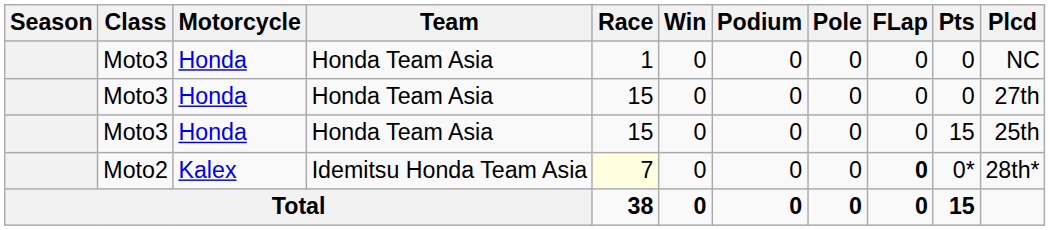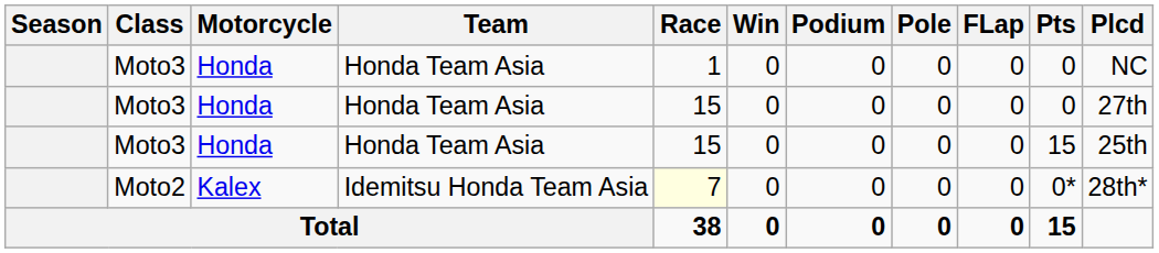Moto2 | FLap: bold -> normal
